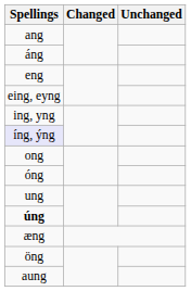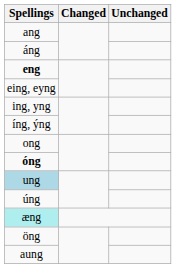eng | Spellings: normal -> bold
íng, ýng | Spellings: lavender background -> no background
óng | Spellings: normal -> bold
ung | Spellings: no background -> lightblue background
úng | Spellings: bold -> normal
æng | Spellings: no background -> paleturquoise background
